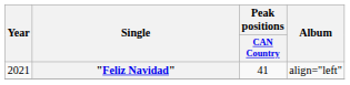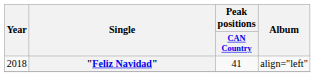"Feliz Navidad" | Year: 2021 -> 2018
